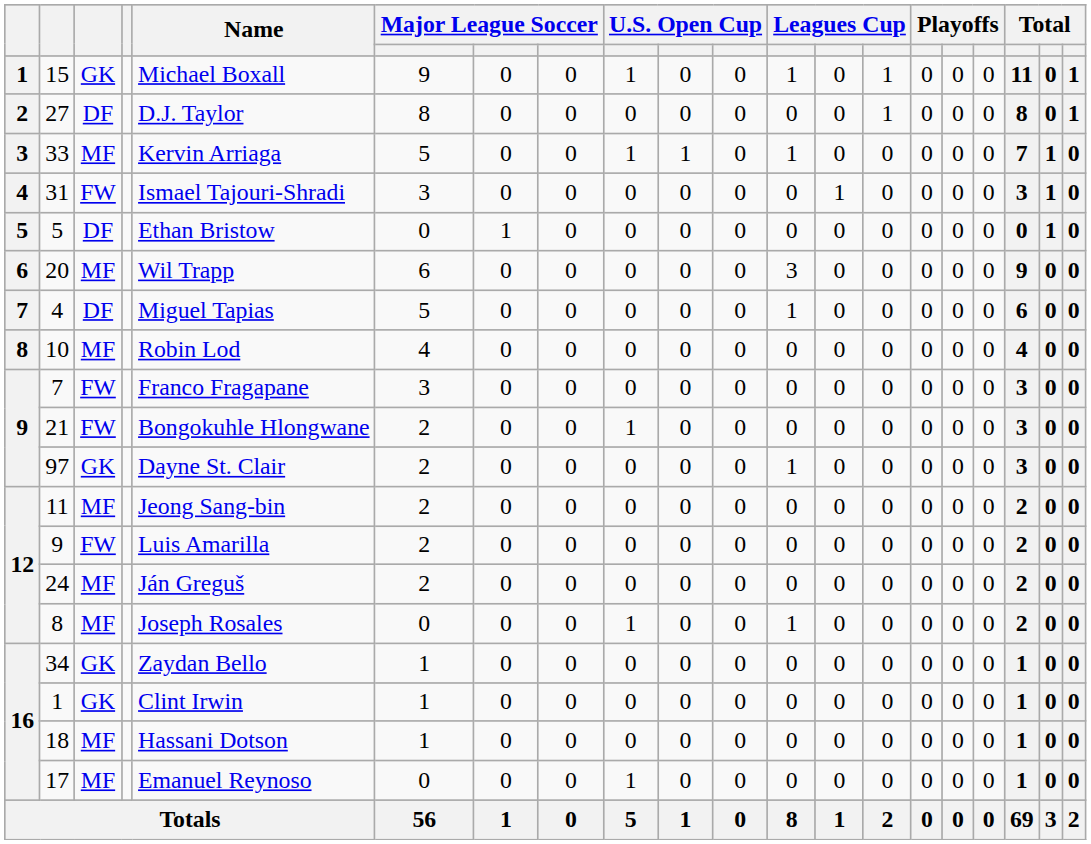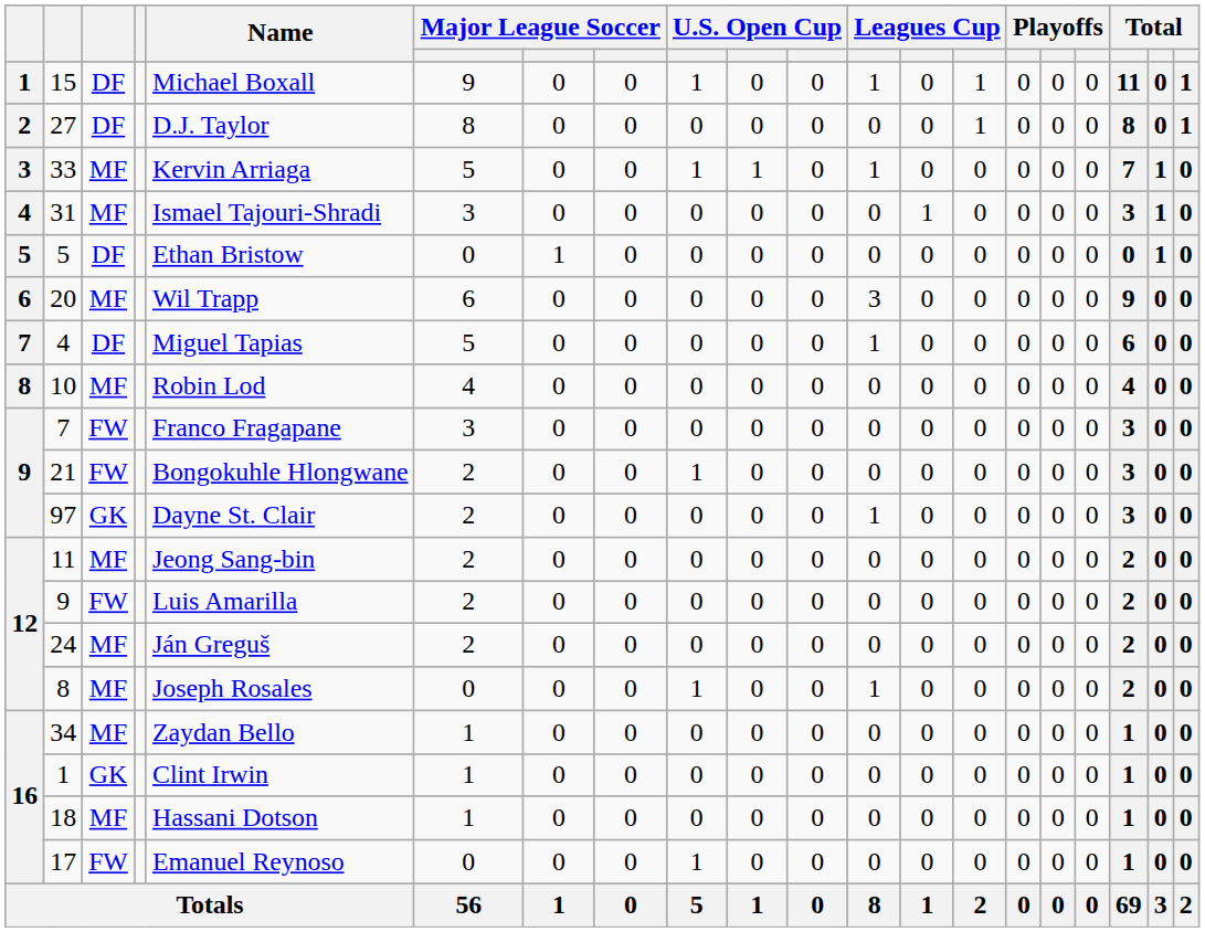15 | column 3: GK -> DF
31 | column 3: FW -> MF
34 | column 3: GK -> MF
17 | column 3: MF -> FW
